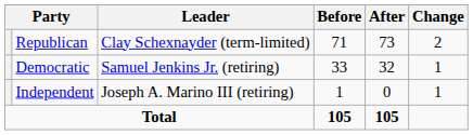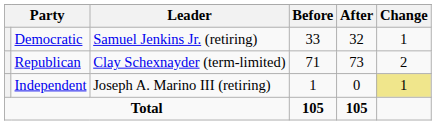rows swapped: Republican <-> Democratic
Independent | Change: no background -> khaki background
